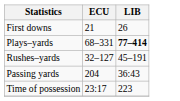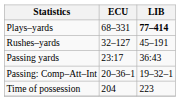- row: First downs | 21 | 26
Passing yards | ECU: 204 -> 23:17
+ row: Passing: Comp–Att–Int | 20–36–1 | 19–32–1
Time of possession | ECU: 23:17 -> 204
